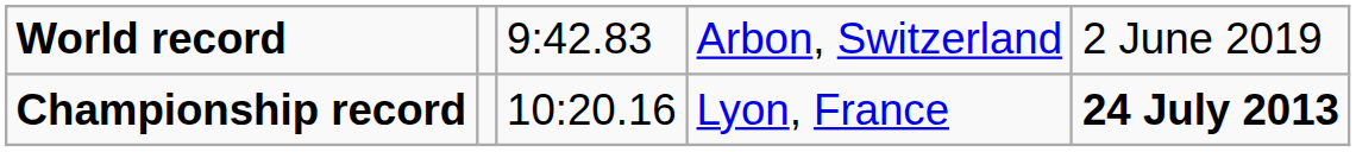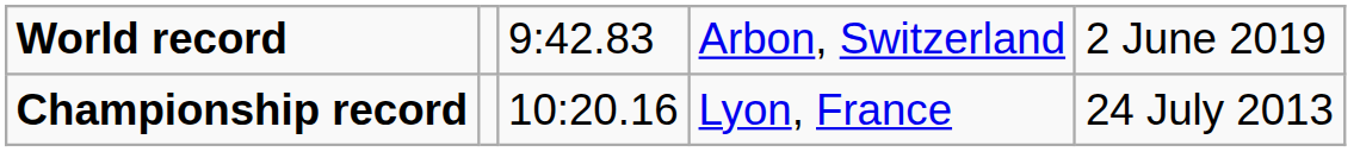Championship record | column 5: bold -> normal
